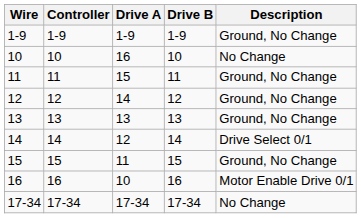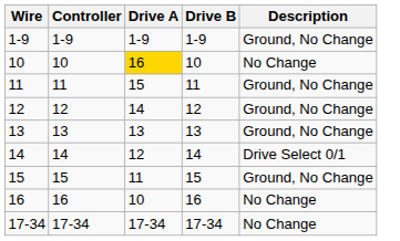row 3 | Drive A: no background -> gold background
row 9 | Description: Motor Enable Drive 0/1 -> No Change
